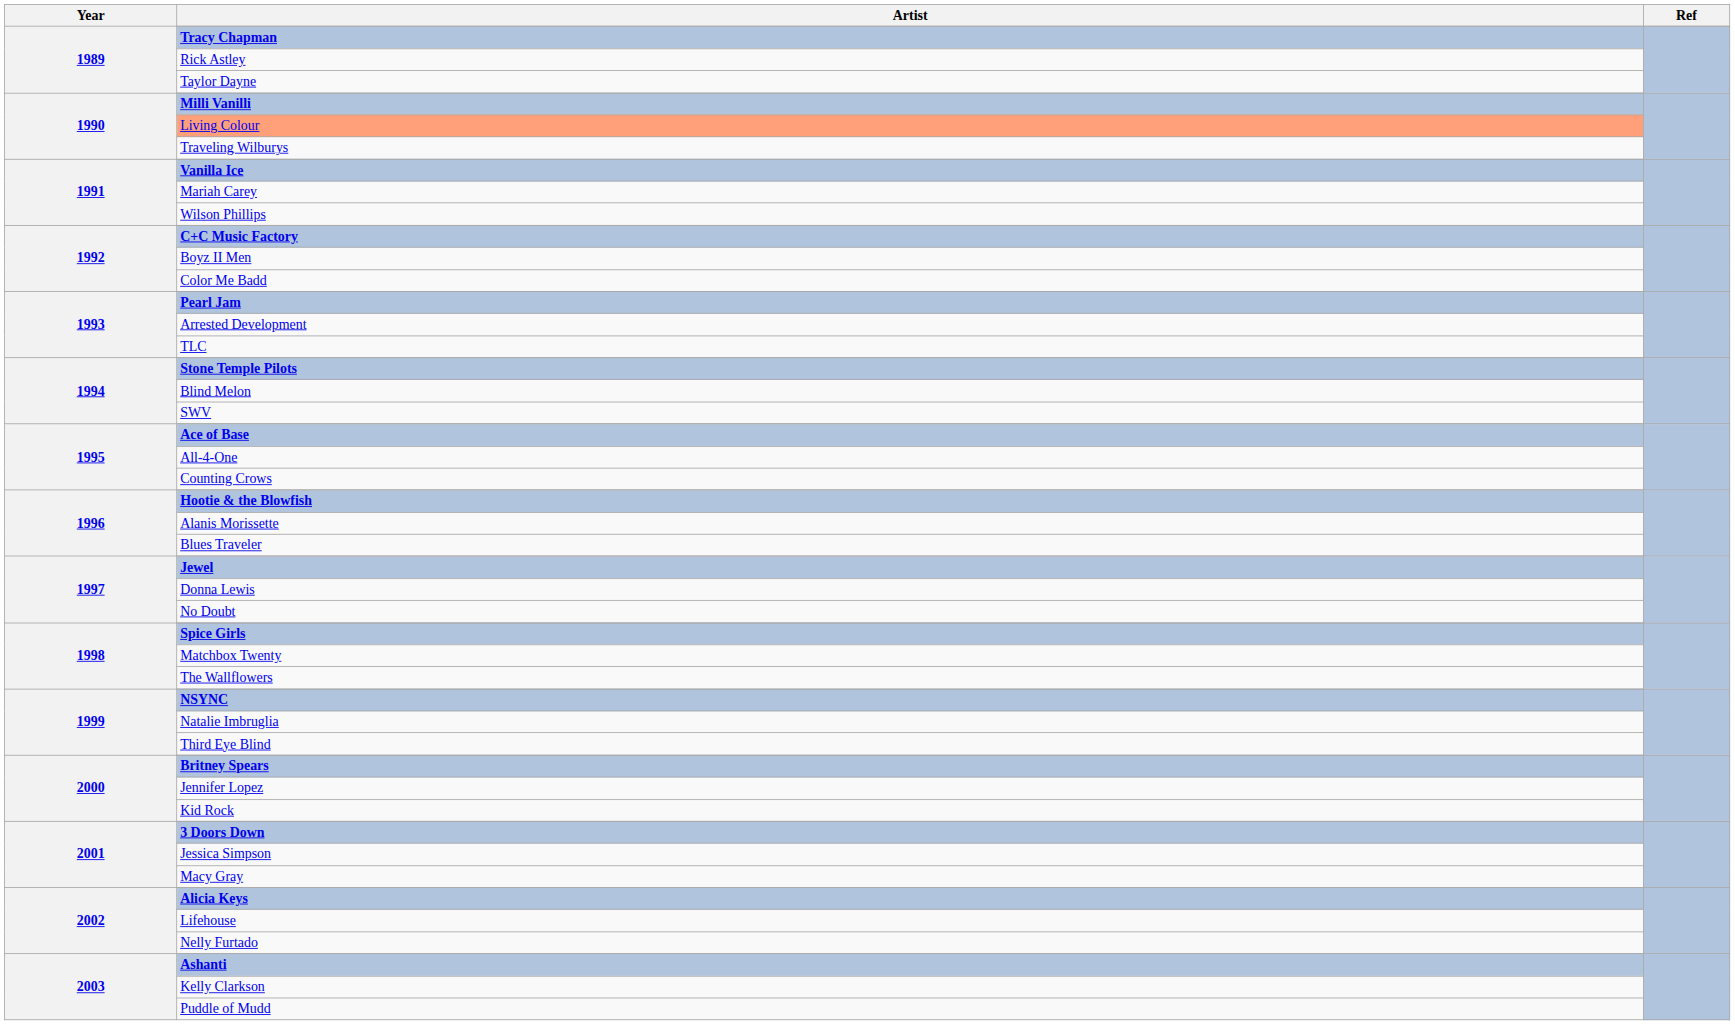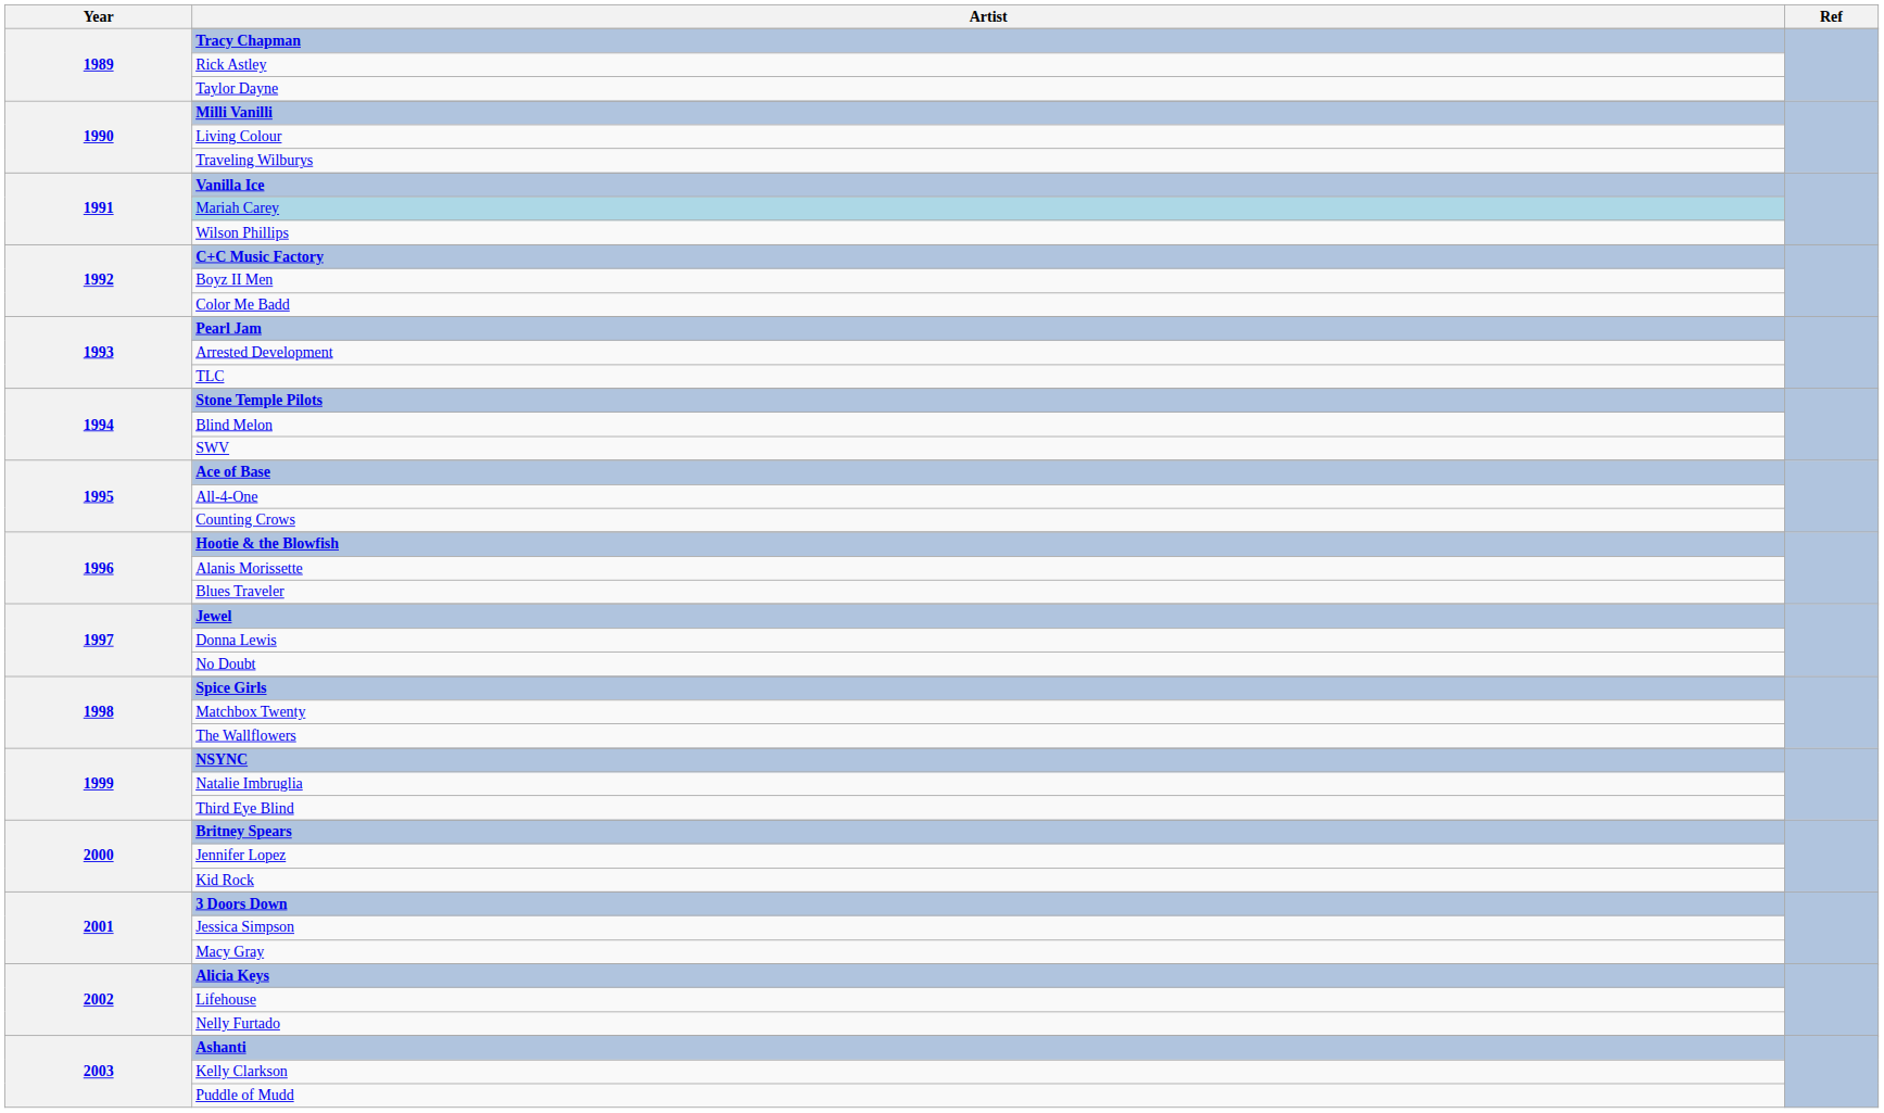Living Colour | Artist: lightsalmon background -> no background
Mariah Carey | Artist: no background -> lightblue background
